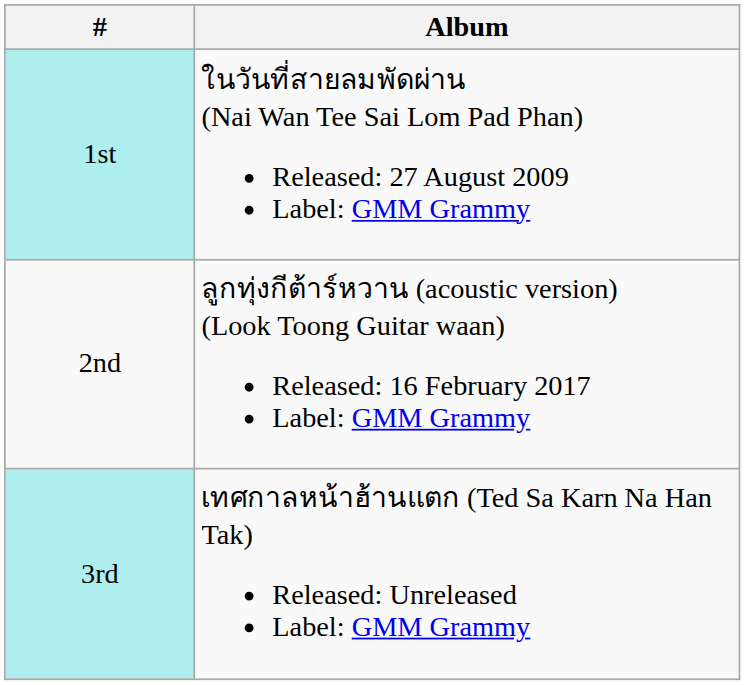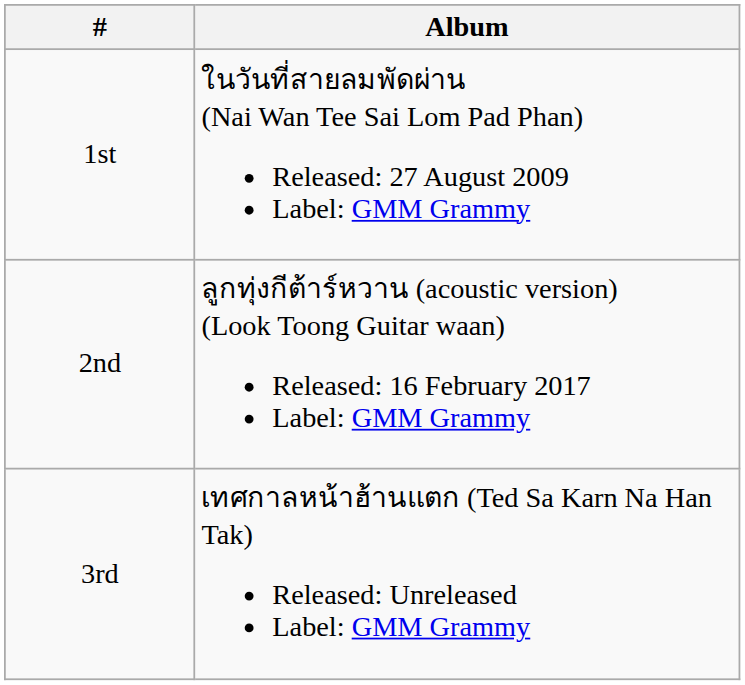1st | #: paleturquoise background -> no background
3rd | #: paleturquoise background -> no background
